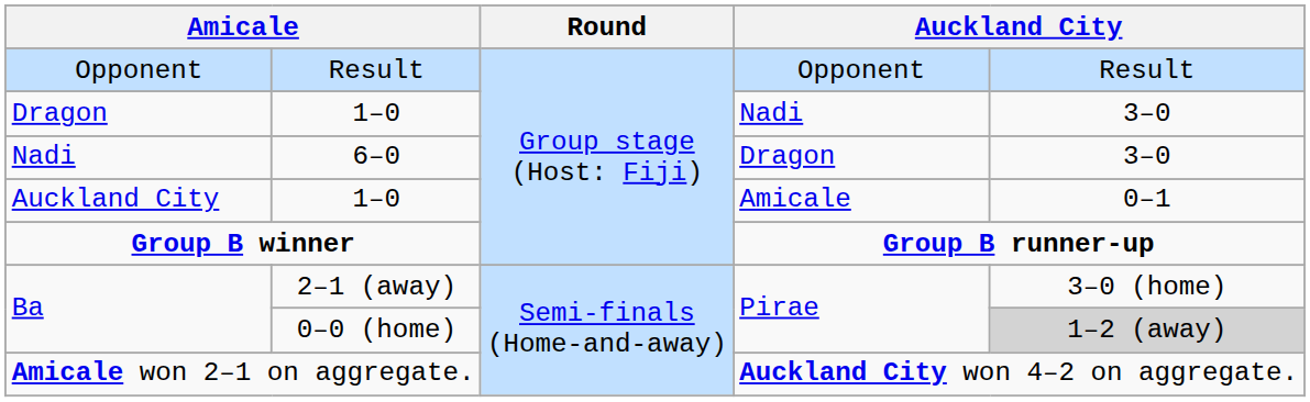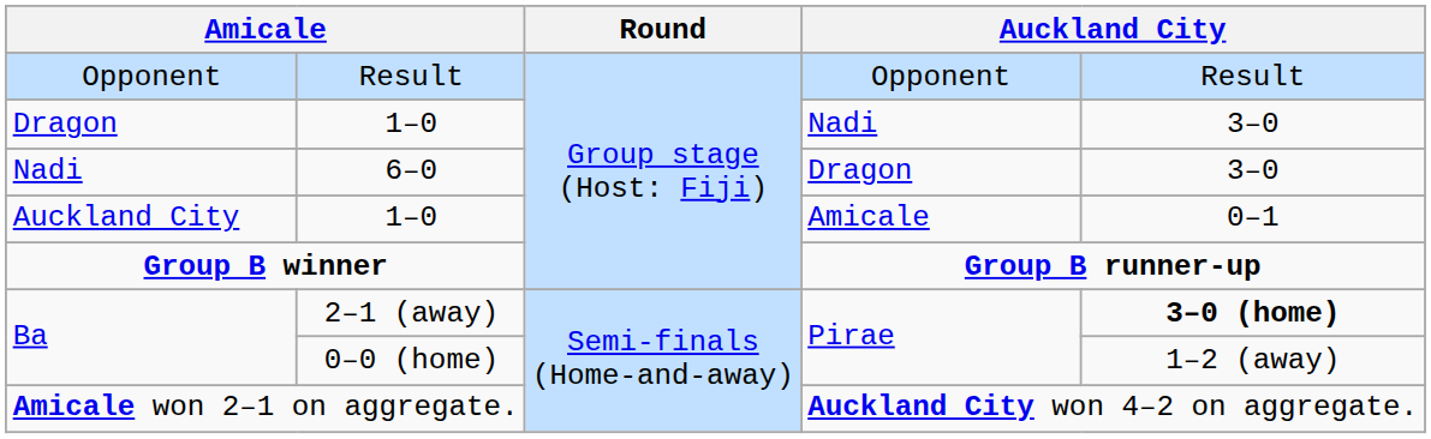Ba / 2–1 (away) | column 5: normal -> bold
Ba / 0–0 (home) | column 5: lightgrey background -> no background
